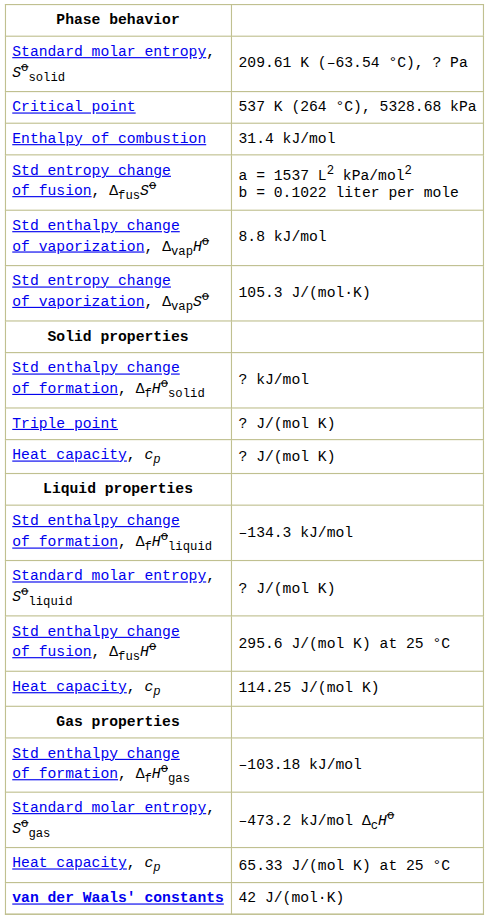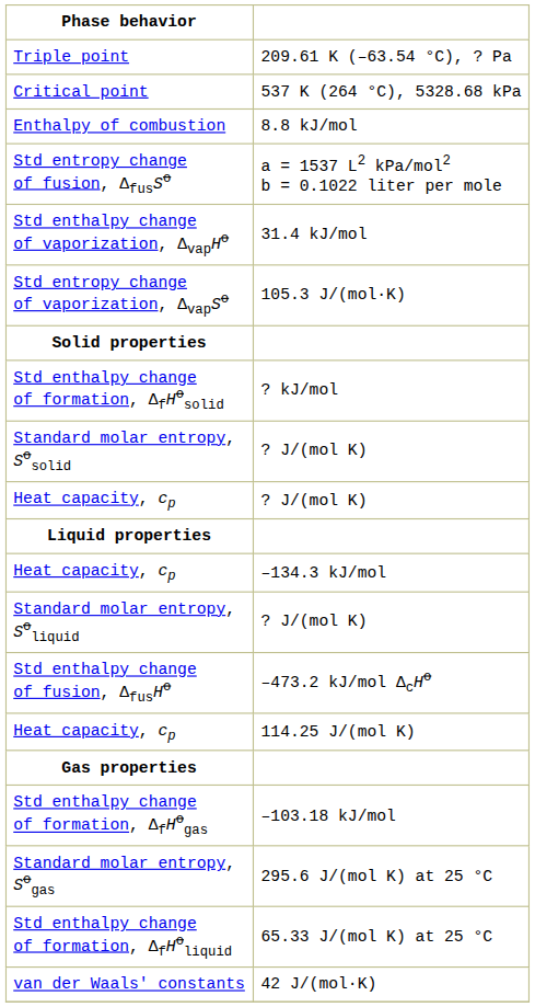row 2 | Phase behavior: Standard molar entropy, Sosolid -> Triple point
row 4 | column 2: 31.4 kJ/mol -> 8.8 kJ/mol
row 6 | column 2: 8.8 kJ/mol -> 31.4 kJ/mol
row 10 | Phase behavior: Triple point -> Standard molar entropy, Sosolid
row 13 | Phase behavior: Std enthalpy change of formation, ΔfHoliquid -> Heat capacity, cp
row 15 | column 2: 295.6 J/(mol K) at 25 °C -> –473.2 kJ/mol ΔcHo
row 19 | column 2: –473.2 kJ/mol ΔcHo -> 295.6 J/(mol K) at 25 °C
row 20 | Phase behavior: Heat capacity, cp -> Std enthalpy change of formation, ΔfHoliquid
row 21 | Phase behavior: bold -> normal
